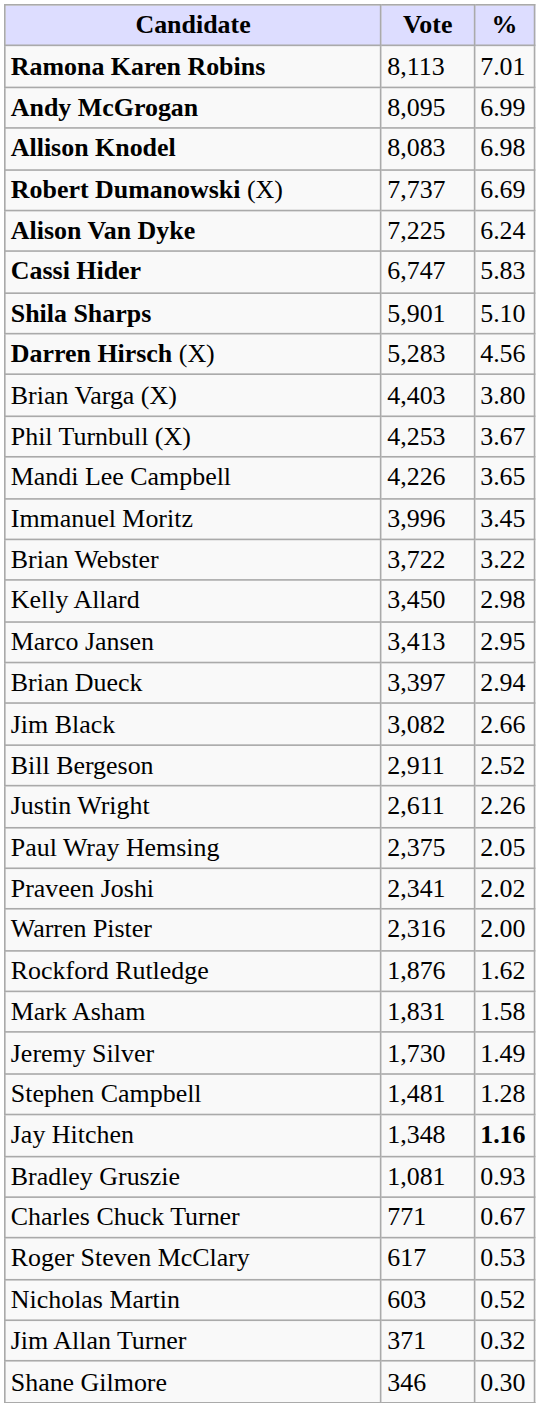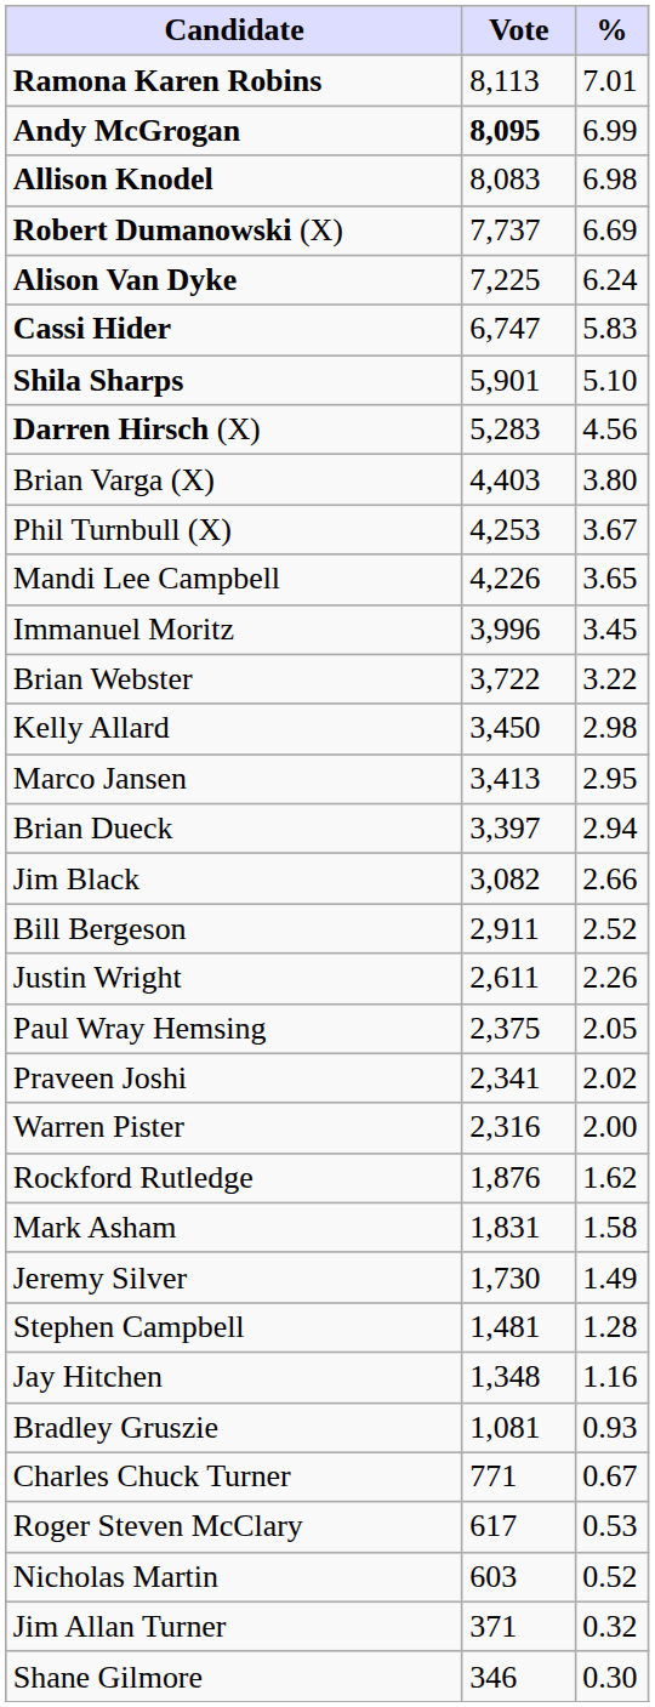Andy McGrogan | Vote: normal -> bold
Jay Hitchen | %: bold -> normal
